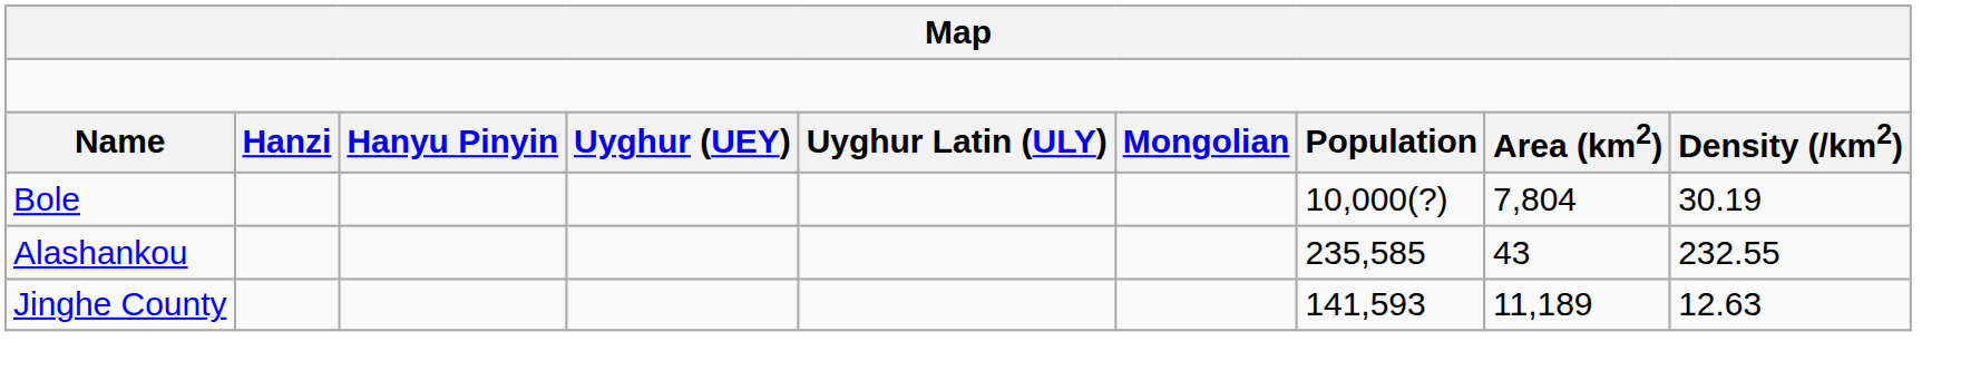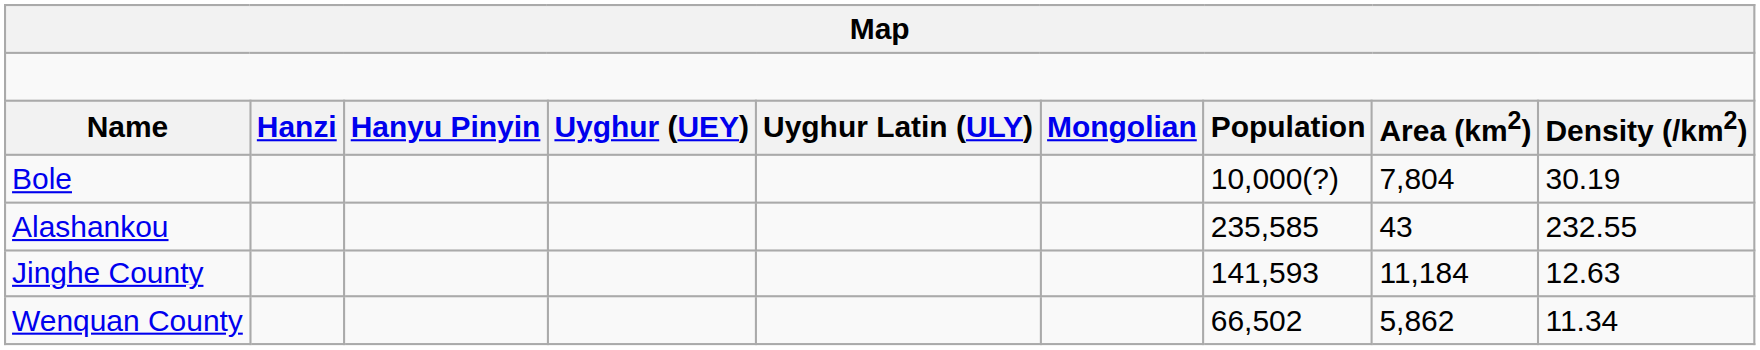Jinghe County | column 8: 11,189 -> 11,184
+ row: Wenquan County | 66,502 | 5,862 | 11.34
